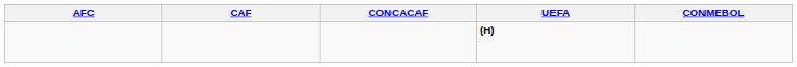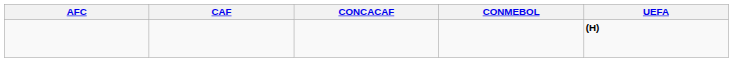columns swapped: CONMEBOL <-> UEFA
